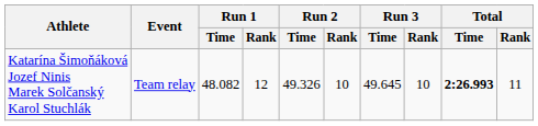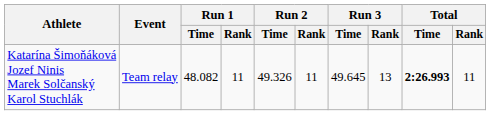row 3 | Run 1 / Rank: 12 -> 11
row 3 | Run 2 / Rank: 10 -> 11
row 3 | Run 3 / Rank: 10 -> 13
